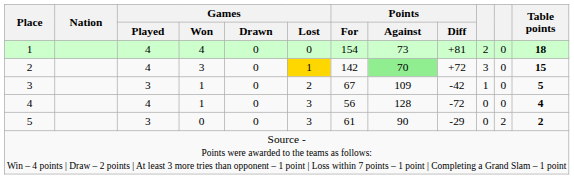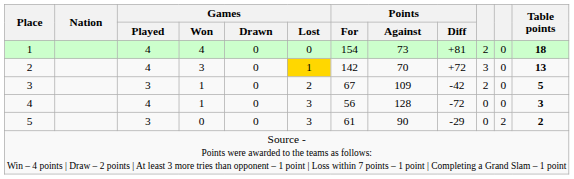row 4 | Points / Against: lightgreen background -> no background
row 4 | Table points: 15 -> 13
row 5 | column 10: 1 -> 2
row 6 | Table points: 4 -> 3
